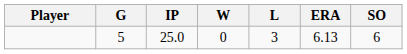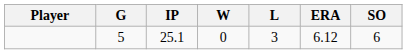row 2 | IP: 25.0 -> 25.1
row 2 | ERA: 6.13 -> 6.12
